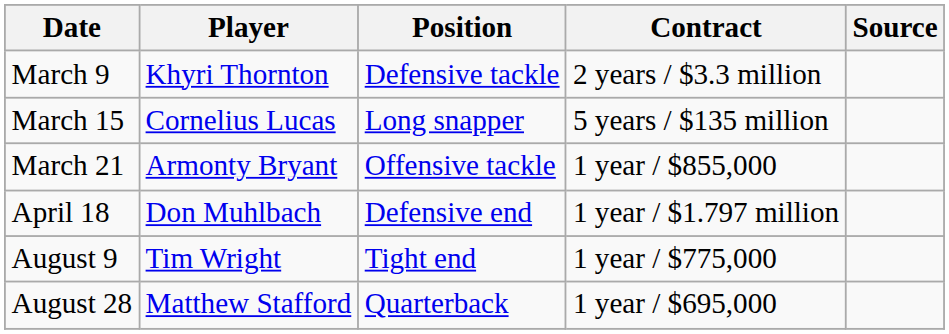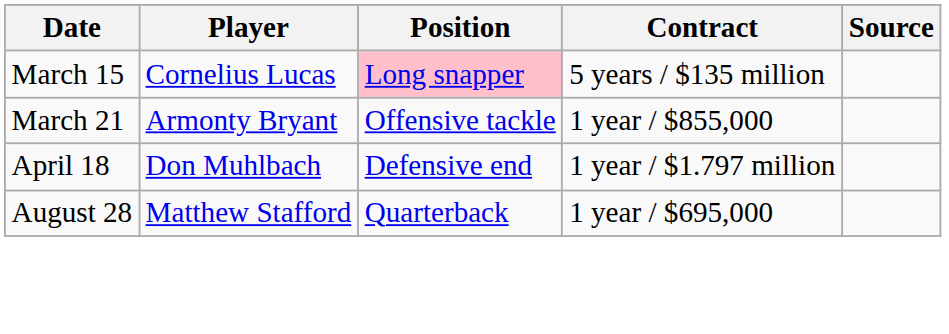- row: March 9 | Khyri Thornton | Defensive tackle | 2 years / $3.3 million
March 15 | Position: no background -> pink background
- row: August 9 | Tim Wright | Tight end | 1 year / $775,000
